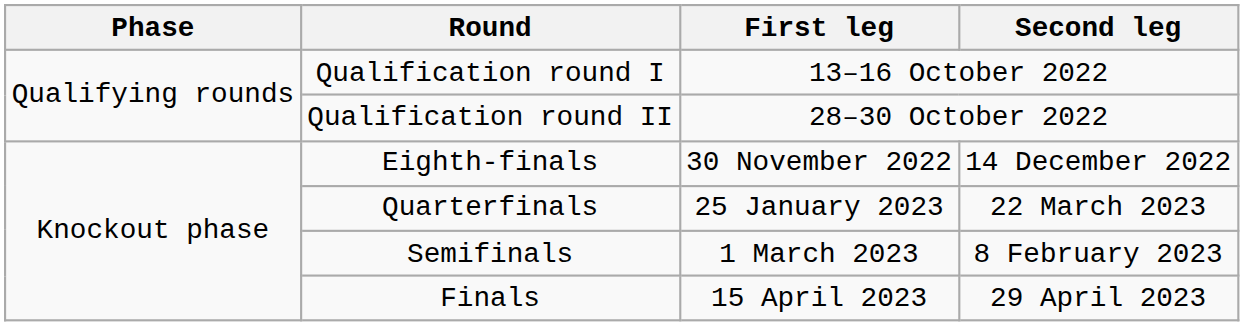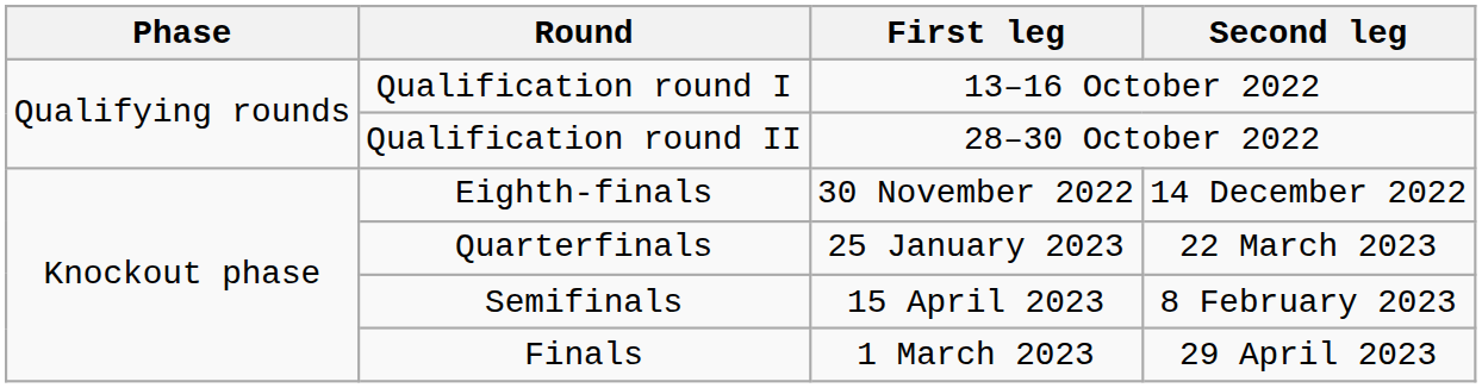Semifinals | First leg: 1 March 2023 -> 15 April 2023
Finals | First leg: 15 April 2023 -> 1 March 2023
